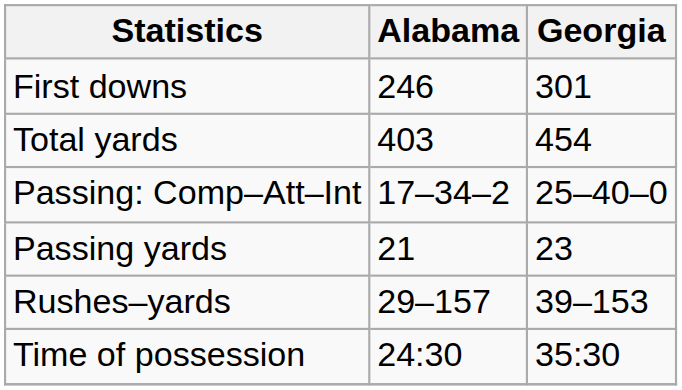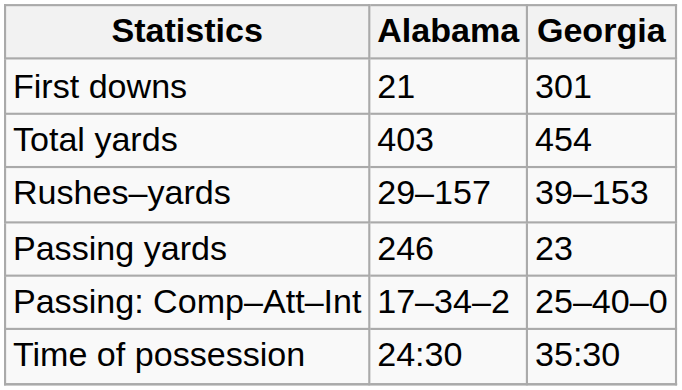First downs | Alabama: 246 -> 21
rows swapped: Rushes–yards <-> Passing: Comp–Att–Int
Passing yards | Alabama: 21 -> 246
